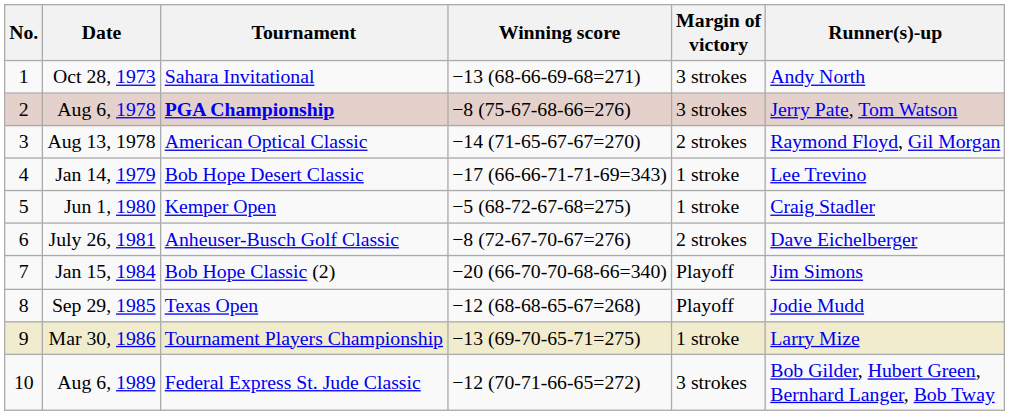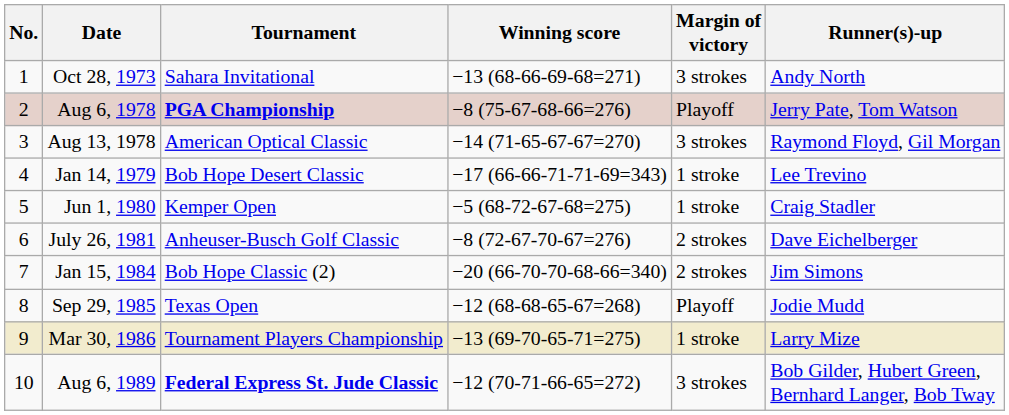Aug 6, 1978 | Margin of victory: 3 strokes -> Playoff
Aug 13, 1978 | Margin of victory: 2 strokes -> 3 strokes
Jan 15, 1984 | Margin of victory: Playoff -> 2 strokes
Aug 6, 1989 | Tournament: normal -> bold
